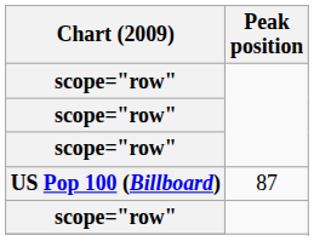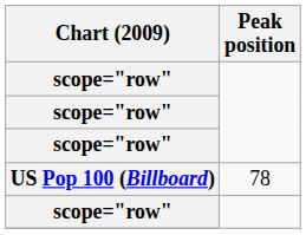US Pop 100 (Billboard) | Peak position: 87 -> 78
